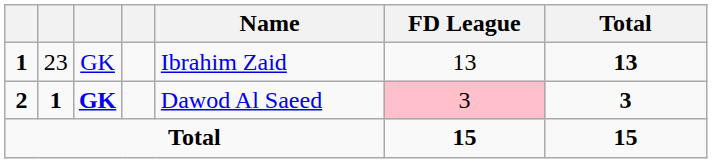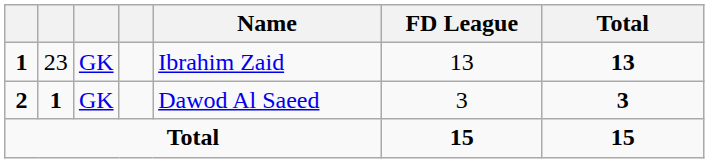2 | column 3: bold -> normal
2 | FD League: pink background -> no background
